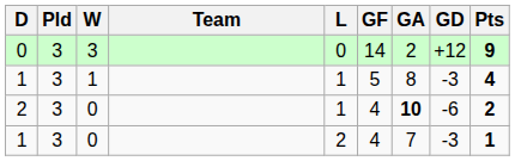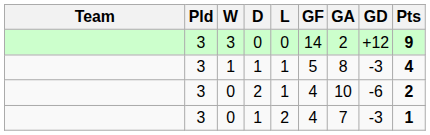columns swapped: Team <-> D
row 4 | GA: bold -> normal
